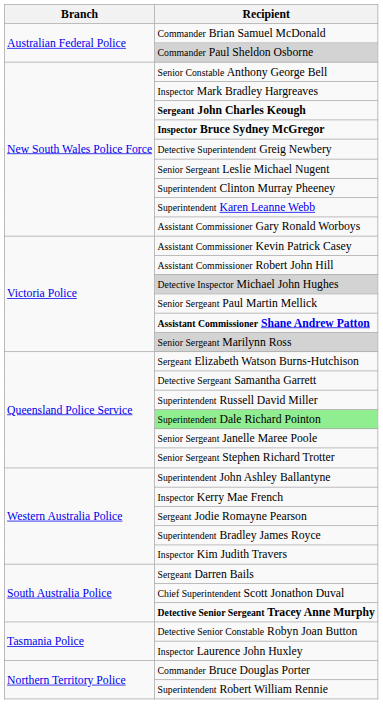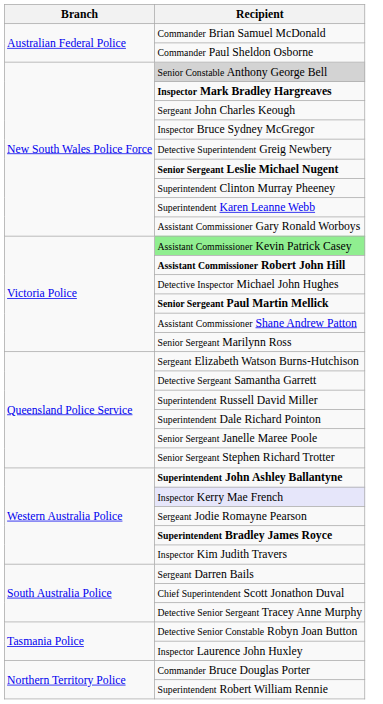Commander Paul Sheldon Osborne | Recipient: lightgrey background -> no background
Senior Constable Anthony George Bell | Recipient: no background -> lightgrey background
Inspector Mark Bradley Hargreaves | Recipient: normal -> bold
Sergeant John Charles Keough | Recipient: bold -> normal
Inspector Bruce Sydney McGregor | Recipient: bold -> normal
Senior Sergeant Leslie Michael Nugent | Recipient: normal -> bold
Assistant Commissioner Kevin Patrick Casey | Recipient: no background -> lightgreen background
Assistant Commissioner Robert John Hill | Recipient: normal -> bold
Detective Inspector Michael John Hughes | Recipient: lightgrey background -> no background
Senior Sergeant Paul Martin Mellick | Recipient: normal -> bold
Assistant Commissioner Shane Andrew Patton | Recipient: bold -> normal
Senior Sergeant Marilynn Ross | Recipient: lightgrey background -> no background
Superintendent Dale Richard Pointon | Recipient: lightgreen background -> no background
Superintendent John Ashley Ballantyne | Recipient: normal -> bold
Inspector Kerry Mae French | Recipient: no background -> lavender background
Superintendent Bradley James Royce | Recipient: normal -> bold
Detective Senior Sergeant Tracey Anne Murphy | Recipient: bold -> normal
